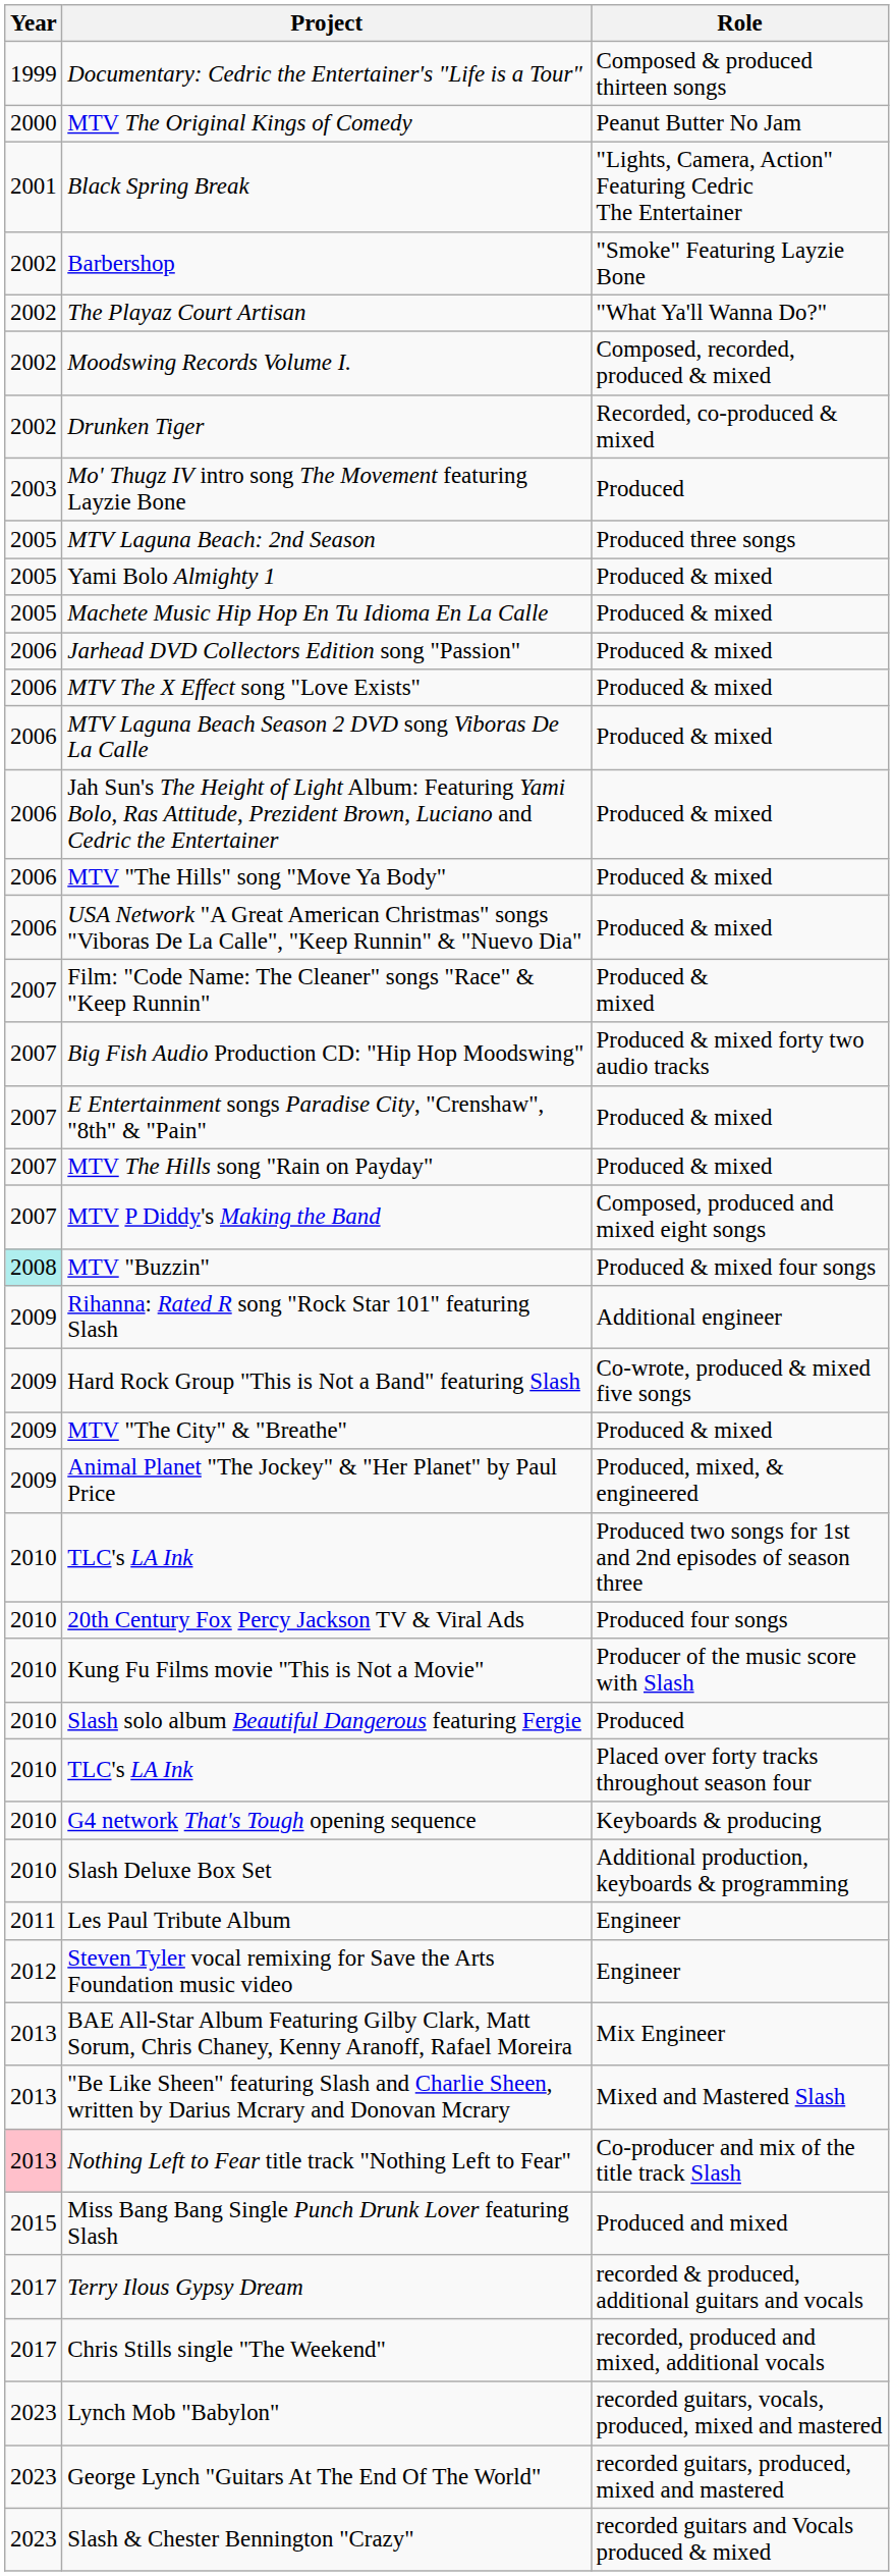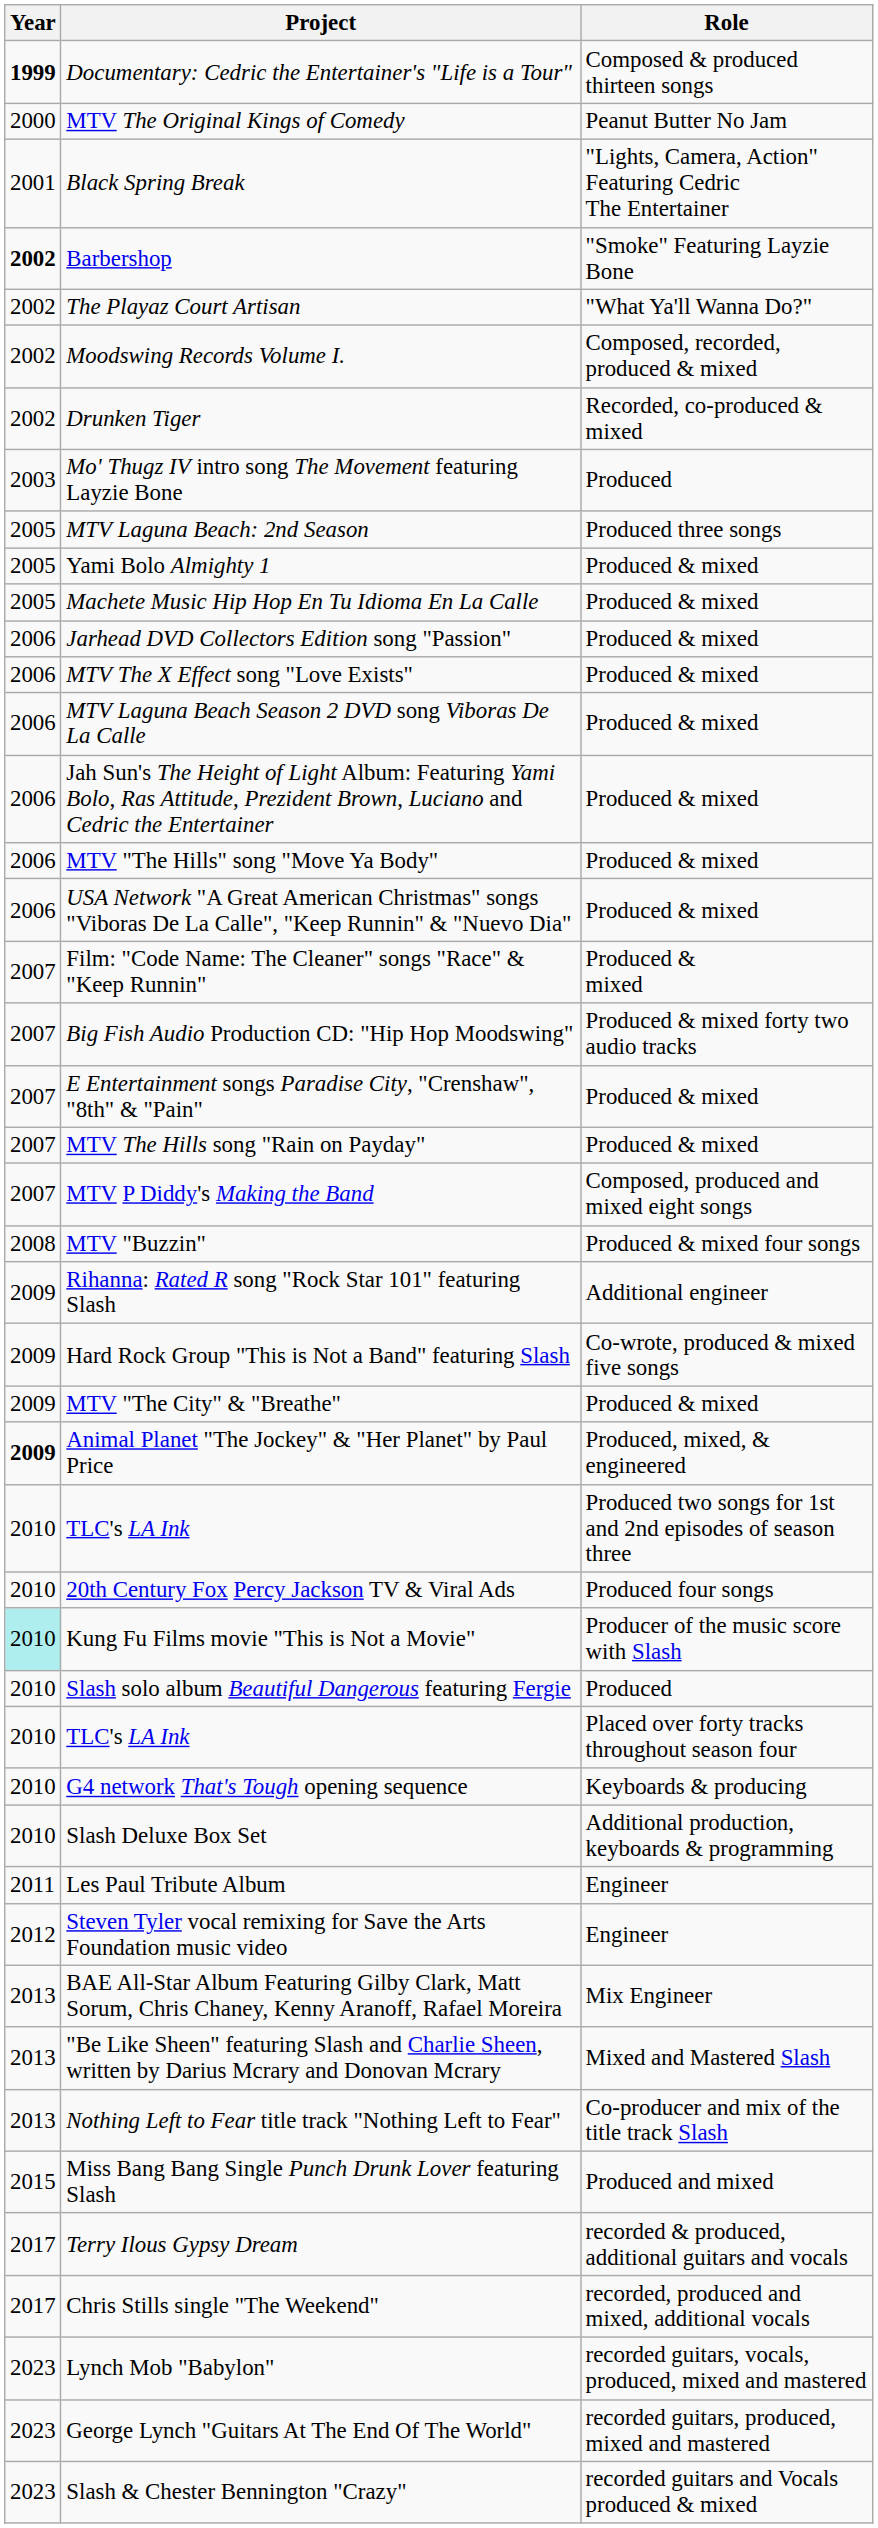Documentary: Cedric the Entertainer's "Life is a Tour" | Year: normal -> bold
Barbershop | Year: normal -> bold
MTV "Buzzin" | Year: paleturquoise background -> no background
Animal Planet "The Jockey" & "Her Planet" by Paul Price | Year: normal -> bold
Kung Fu Films movie "This is Not a Movie" | Year: no background -> paleturquoise background
Nothing Left to Fear title track "Nothing Left to Fear" | Year: pink background -> no background
